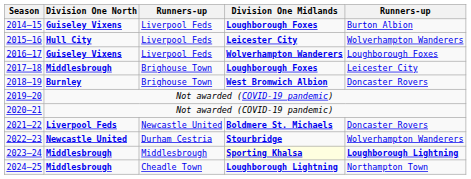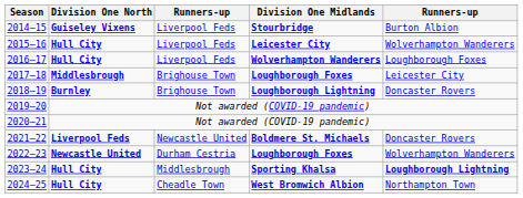2014–15 | Division One Midlands: Loughborough Foxes -> Stourbridge
2016–17 | Division One North: Guiseley Vixens -> Hull City
2018–19 | Division One Midlands: West Bromwich Albion -> Loughborough Lightning
2022–23 | Division One Midlands: Stourbridge -> Loughborough Foxes
2023–24 | Division One North: Middlesbrough -> Hull City
2023–24 | Division One Midlands: lightyellow background -> no background
2024–25 | Division One North: Middlesbrough -> Hull City
2024–25 | Division One Midlands: Loughborough Lightning -> West Bromwich Albion
